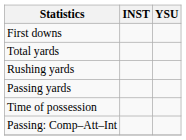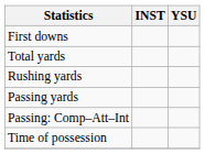rows swapped: Passing: Comp–Att–Int <-> Time of possession
